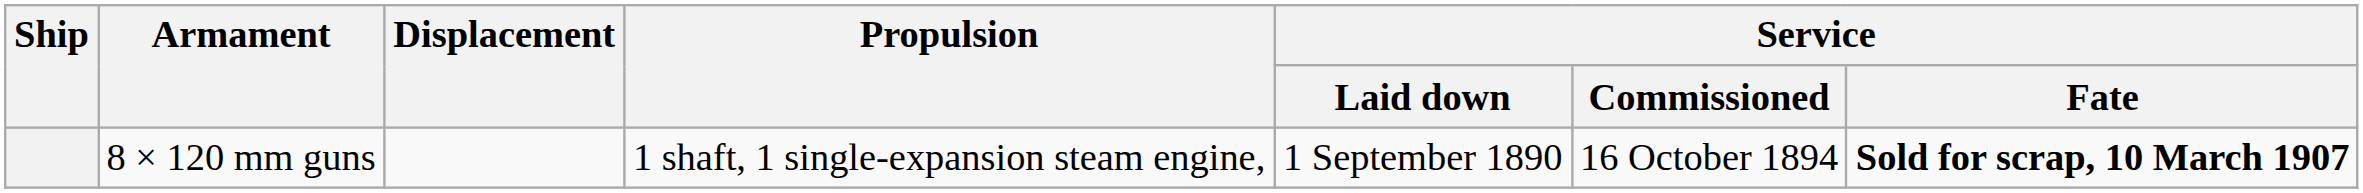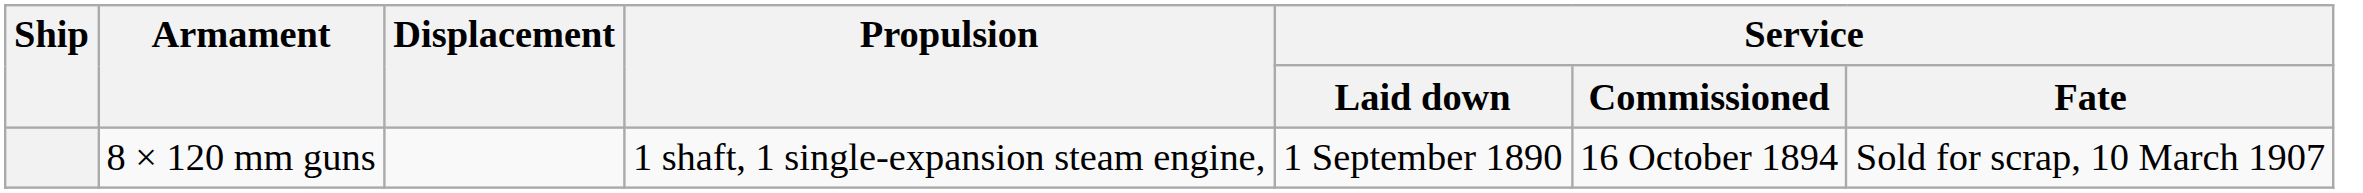8 × 120 mm guns | Service / Fate: bold -> normal
